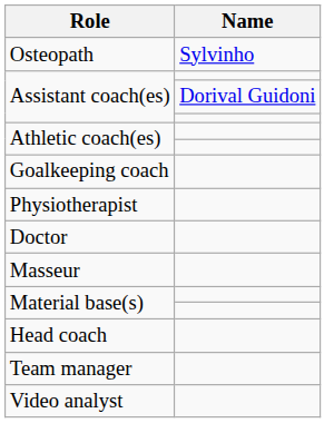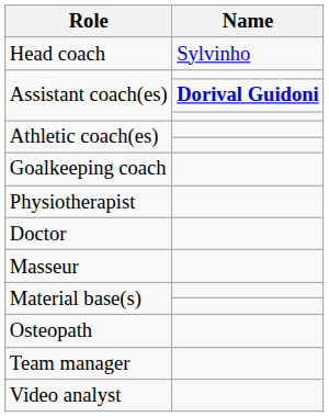row 2 | Role: Osteopath -> Head coach
row 4 | Name: normal -> bold
row 14 | Role: Head coach -> Osteopath
